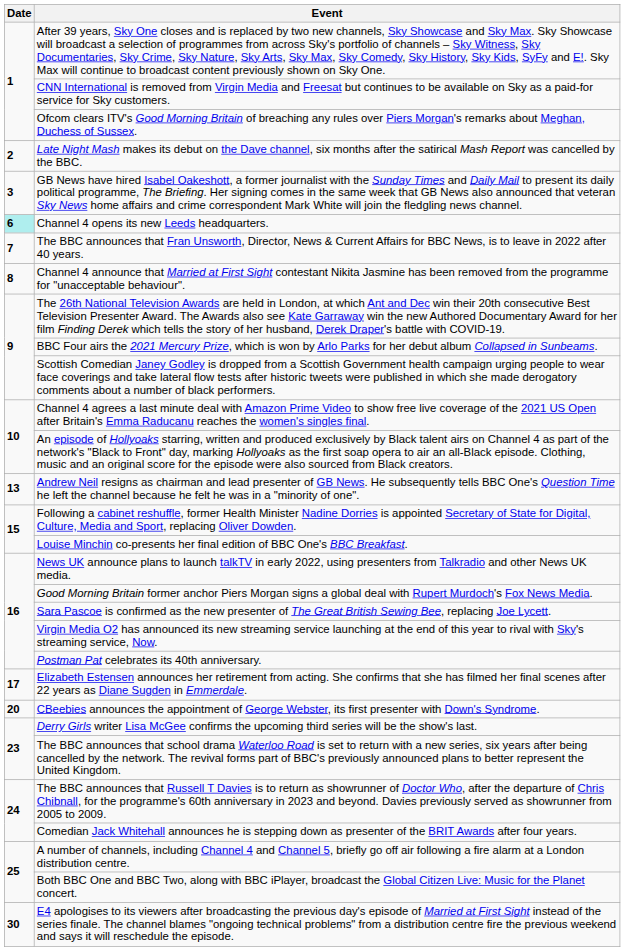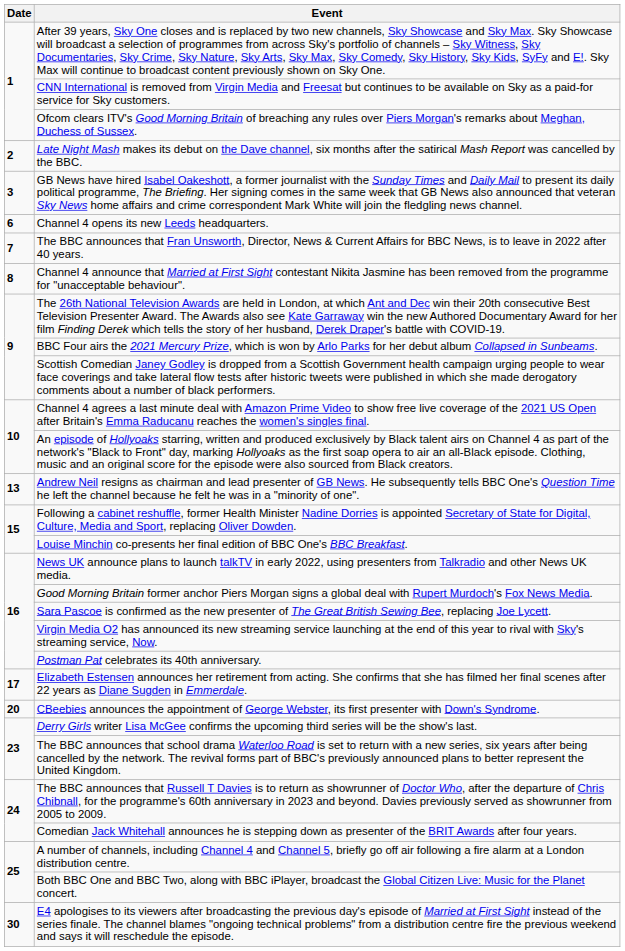Channel 4 opens its new Leeds headquarters. | Date: paleturquoise background -> no background
